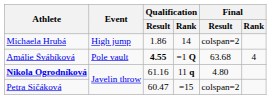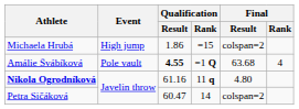Michaela Hrubá | Qualification / Rank: 14 -> =15
Petra Sičáková | Qualification / Rank: =15 -> 14
